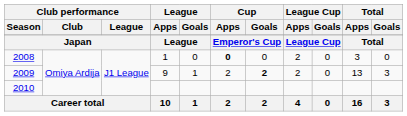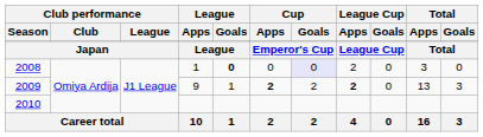2008 | League / Goals: normal -> bold
2008 | Cup / Apps: bold -> normal
2008 | Cup / Goals: no background -> lavender background
2009 | Cup / Apps: normal -> bold
2009 | Cup / Goals: bold -> normal
2009 | League Cup / Apps: normal -> bold
